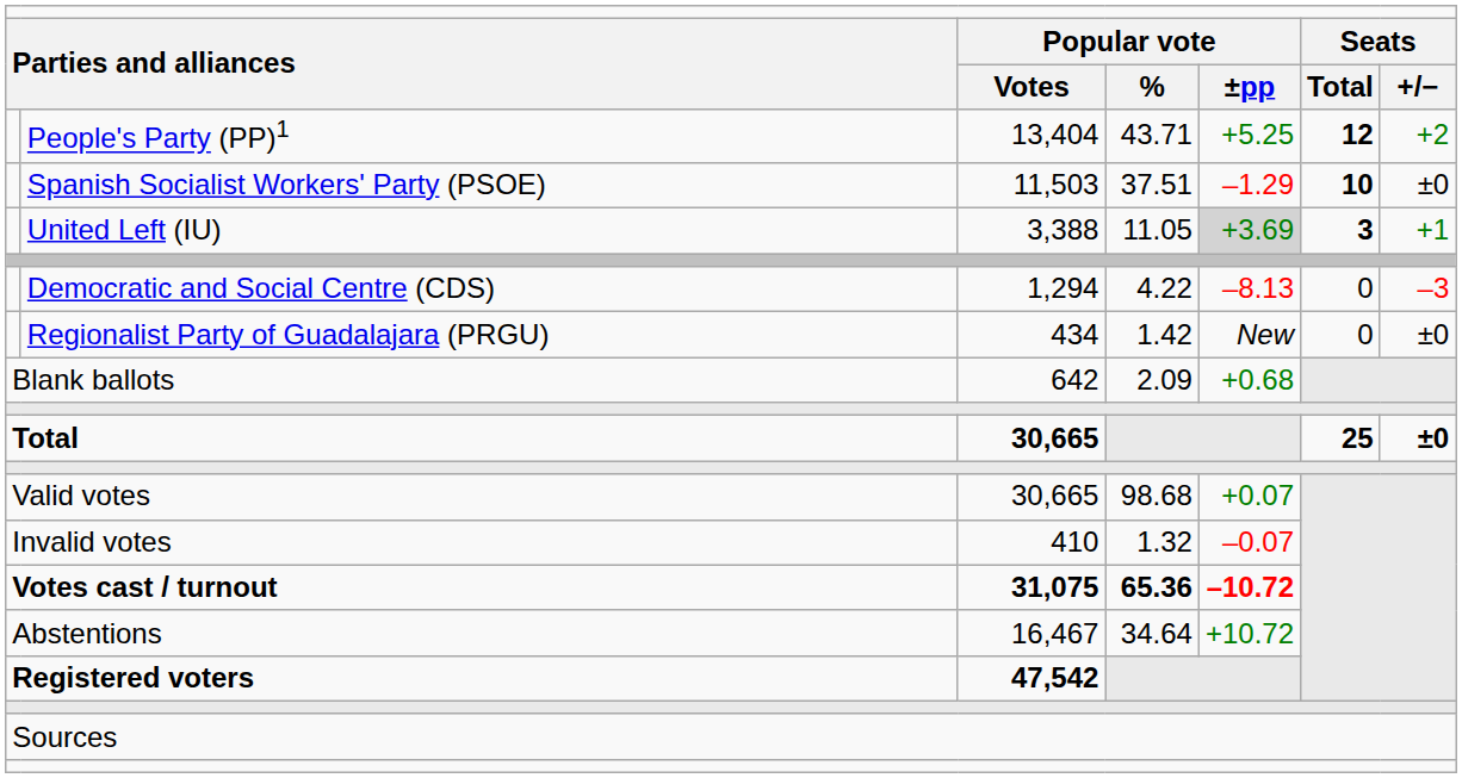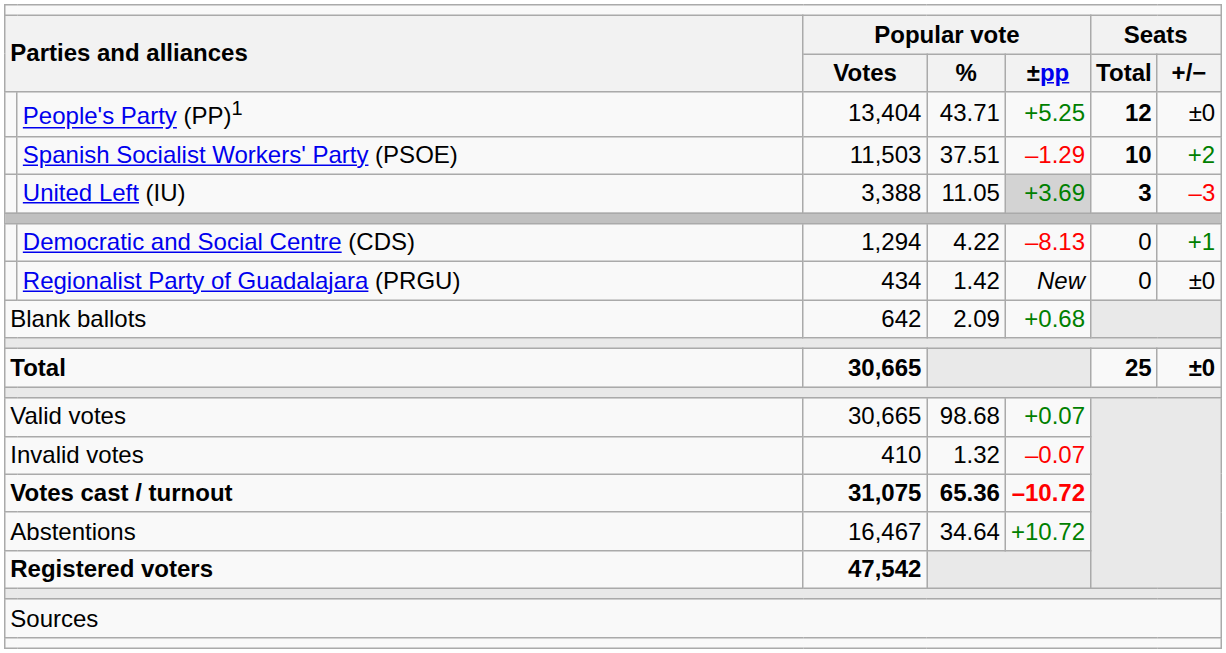People's Party (PP)1 | column 7: +2 -> ±0
Spanish Socialist Workers' Party (PSOE) | column 7: ±0 -> +2
United Left (IU) | column 7: +1 -> –3
Democratic and Social Centre (CDS) | column 7: –3 -> +1
